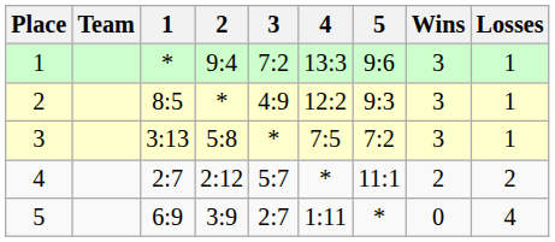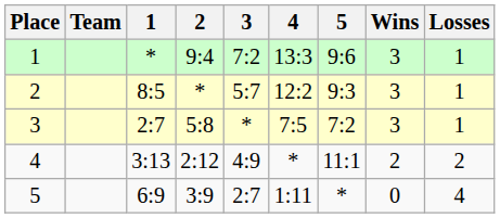row 3 | 3: 4:9 -> 5:7
row 4 | 1: 3:13 -> 2:7
row 5 | 1: 2:7 -> 3:13
row 5 | 3: 5:7 -> 4:9
